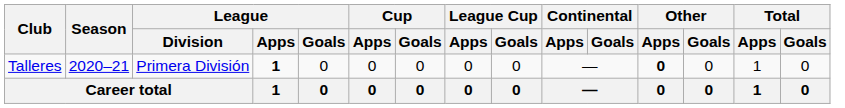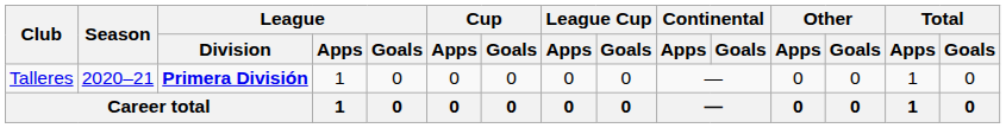Talleres | League / Division: normal -> bold
Talleres | League / Apps: bold -> normal
Talleres | Other / Apps: bold -> normal
